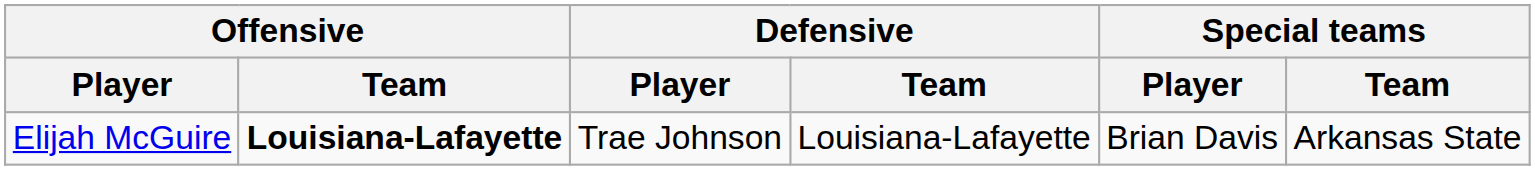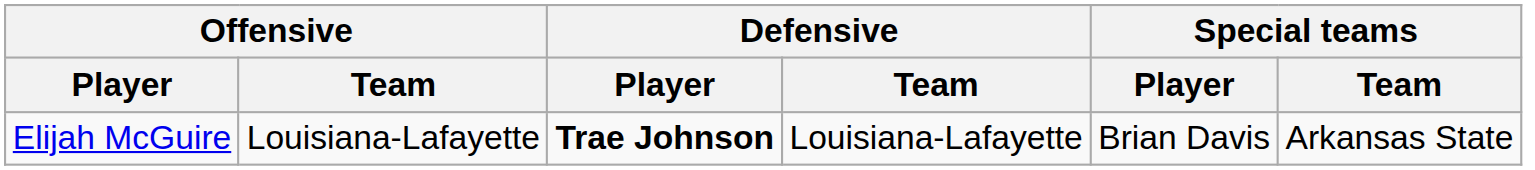Elijah McGuire | Offensive / Team: bold -> normal
Elijah McGuire | Defensive / Player: normal -> bold
